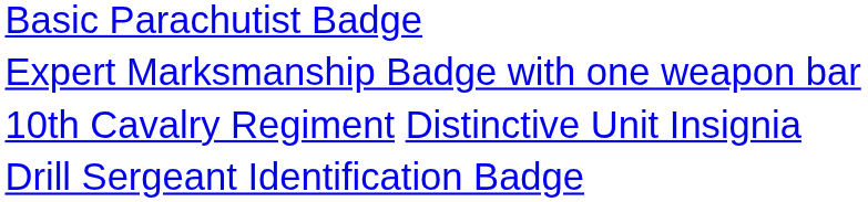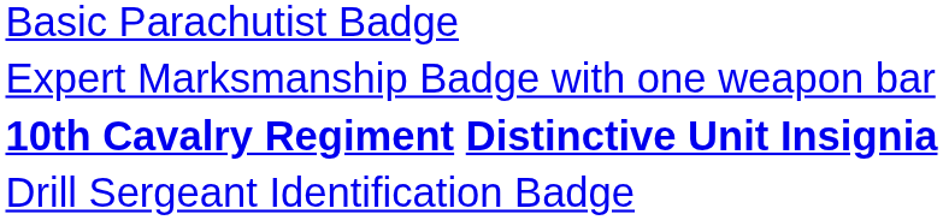row 3 | column 1: normal -> bold
